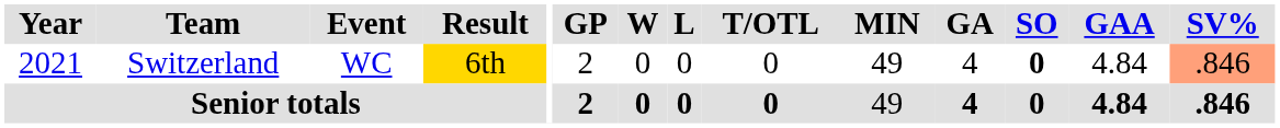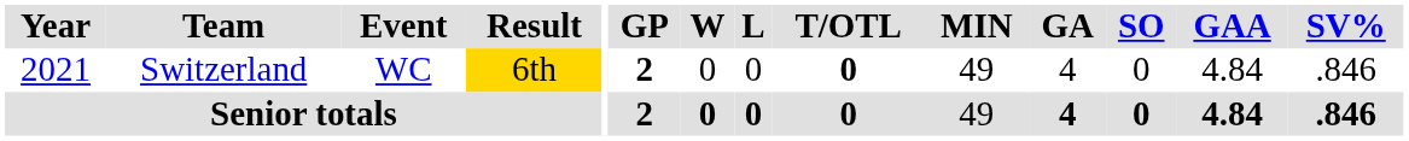2021 | GP: normal -> bold
2021 | T/OTL: normal -> bold
2021 | SO: bold -> normal
2021 | SV%: lightsalmon background -> no background
